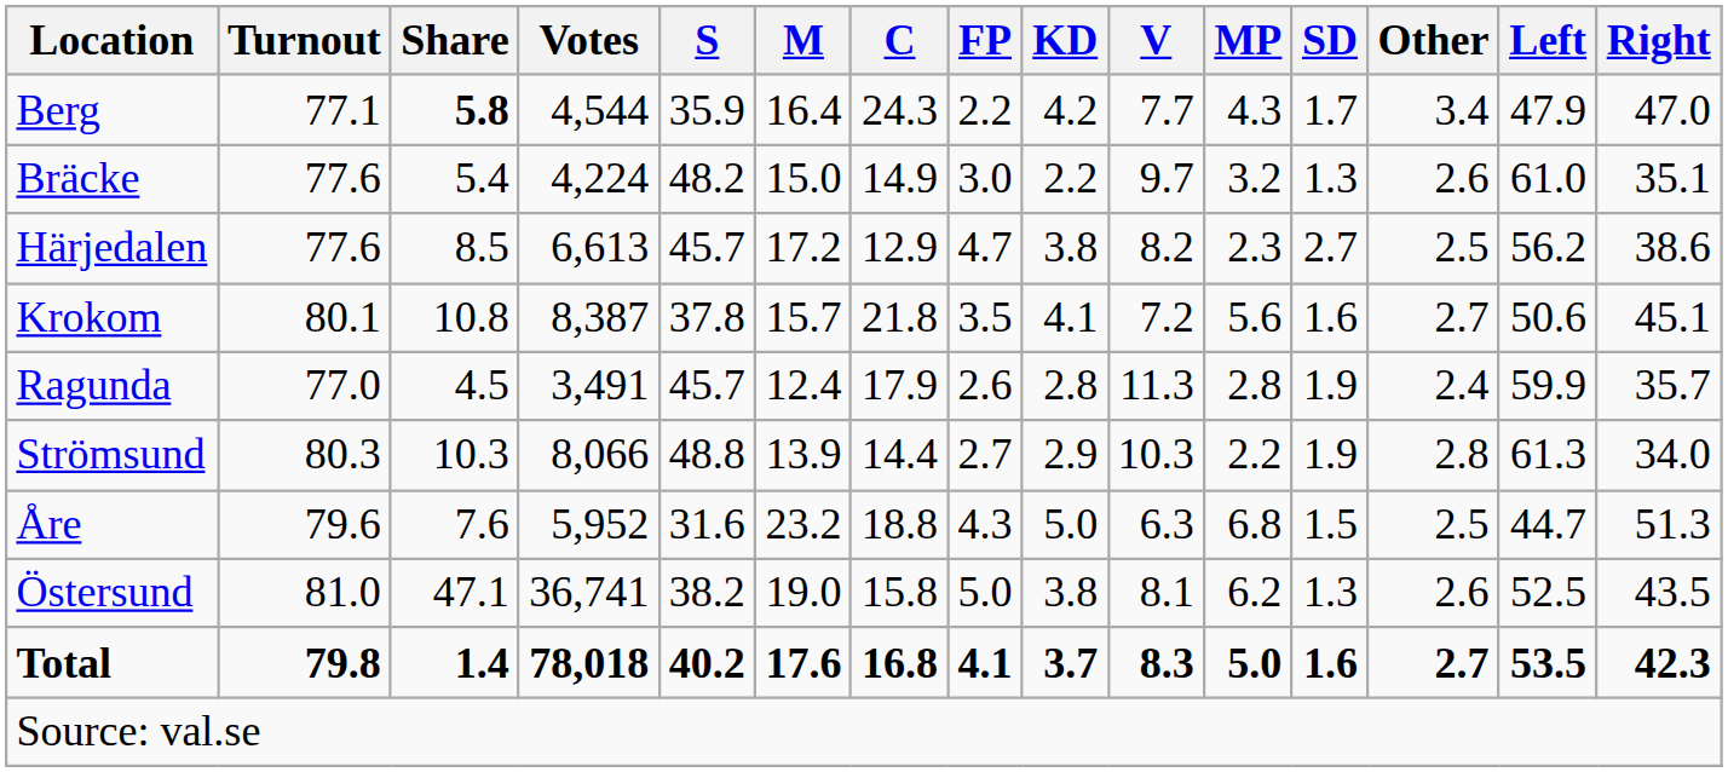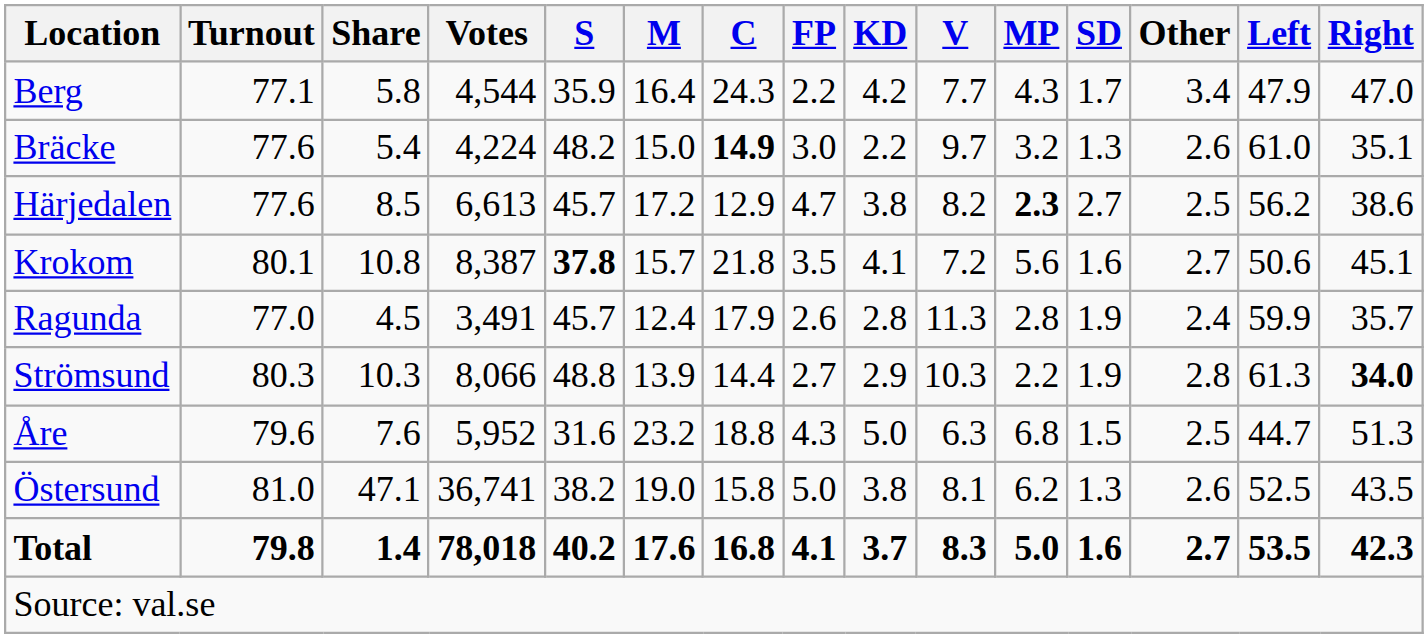Berg | Share: bold -> normal
Bräcke | C: normal -> bold
Härjedalen | MP: normal -> bold
Krokom | S: normal -> bold
Strömsund | Right: normal -> bold
